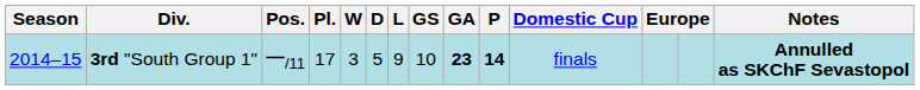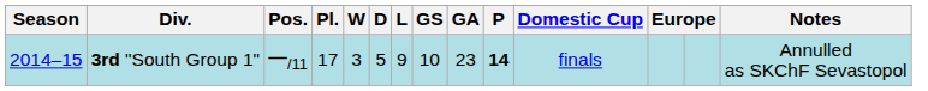3rd "South Group 1" | GA: bold -> normal
3rd "South Group 1" | Notes: bold -> normal
